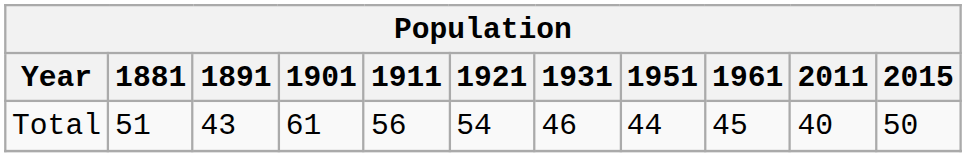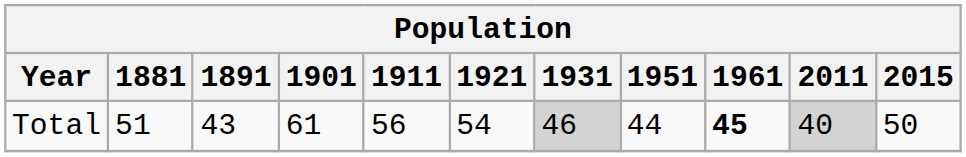row 3 | 1931: no background -> lightgrey background
row 3 | 1961: normal -> bold
row 3 | 2011: no background -> lightgrey background
